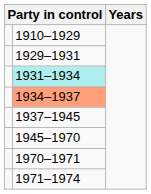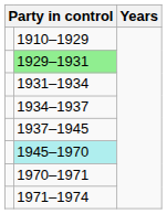1929–1931 | column 2: no background -> lightgreen background
1931–1934 | column 2: paleturquoise background -> no background
1934–1937 | column 2: lightsalmon background -> no background
1945–1970 | column 2: no background -> paleturquoise background
